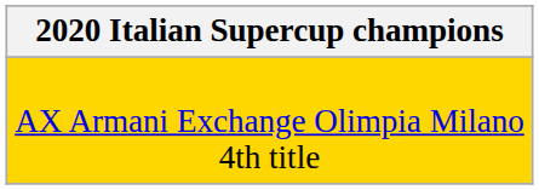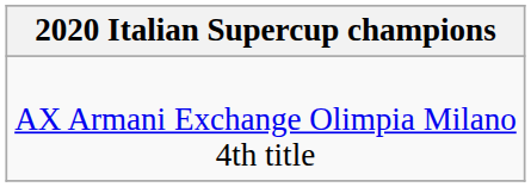row 2 | column 1: gold background -> no background
